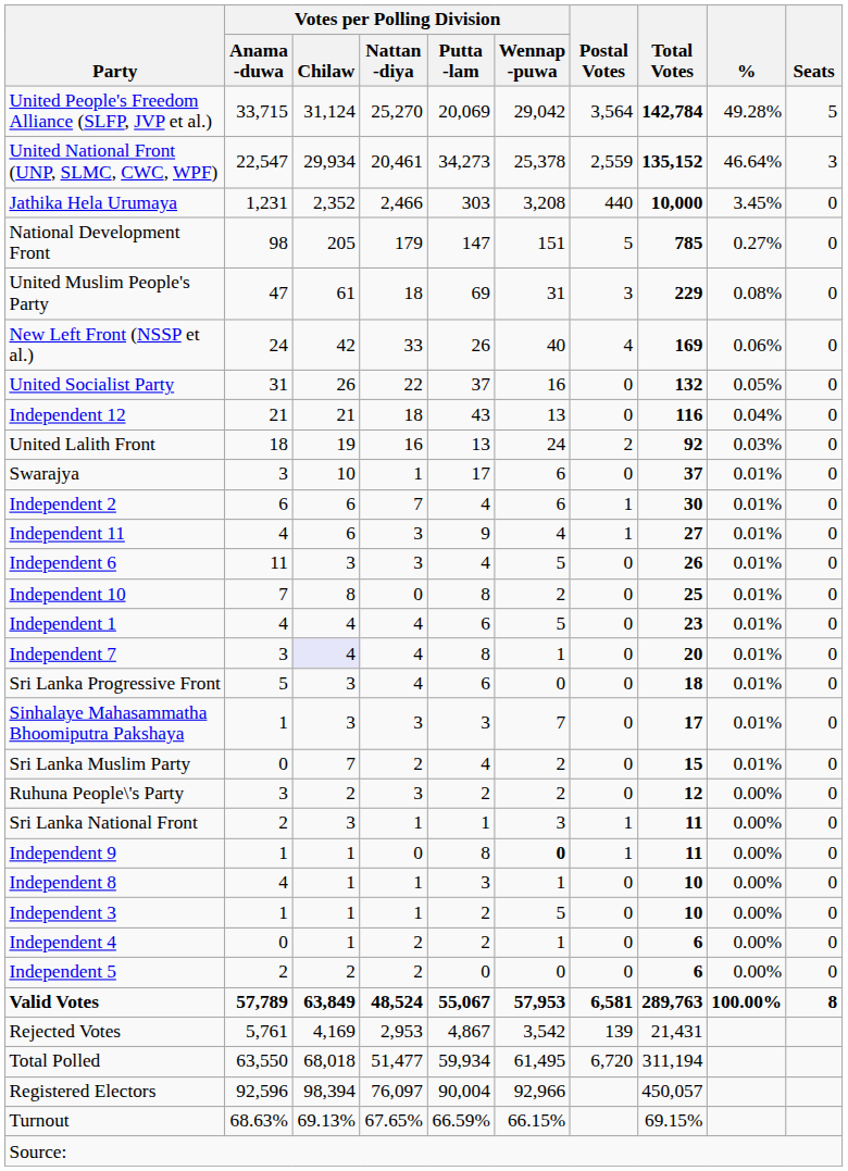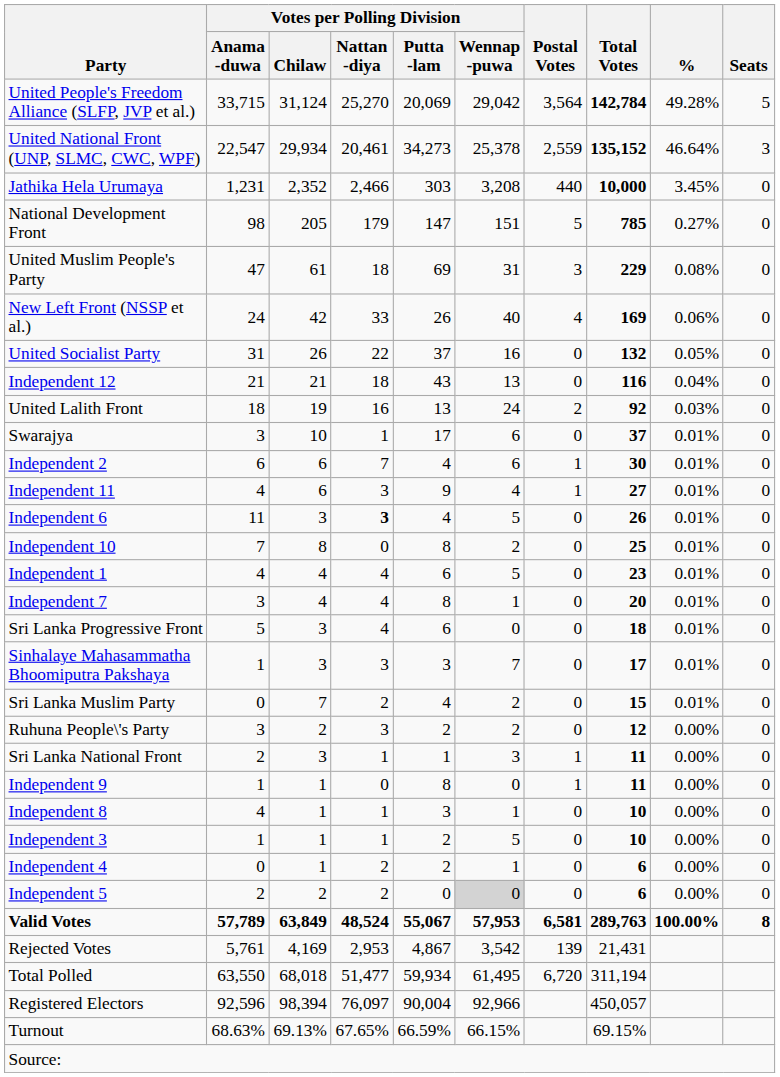Independent 6 | Votes per Polling Division / Nattan -diya: normal -> bold
Independent 7 | Votes per Polling Division / Chilaw: lavender background -> no background
Independent 9 | Votes per Polling Division / Wennap -puwa: bold -> normal
Independent 5 | Votes per Polling Division / Wennap -puwa: no background -> lightgrey background
